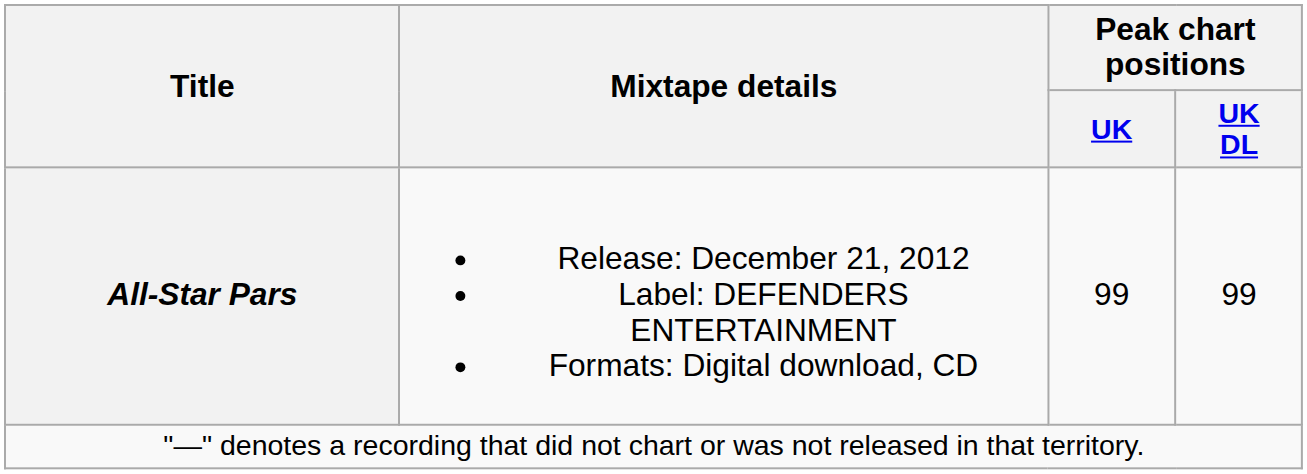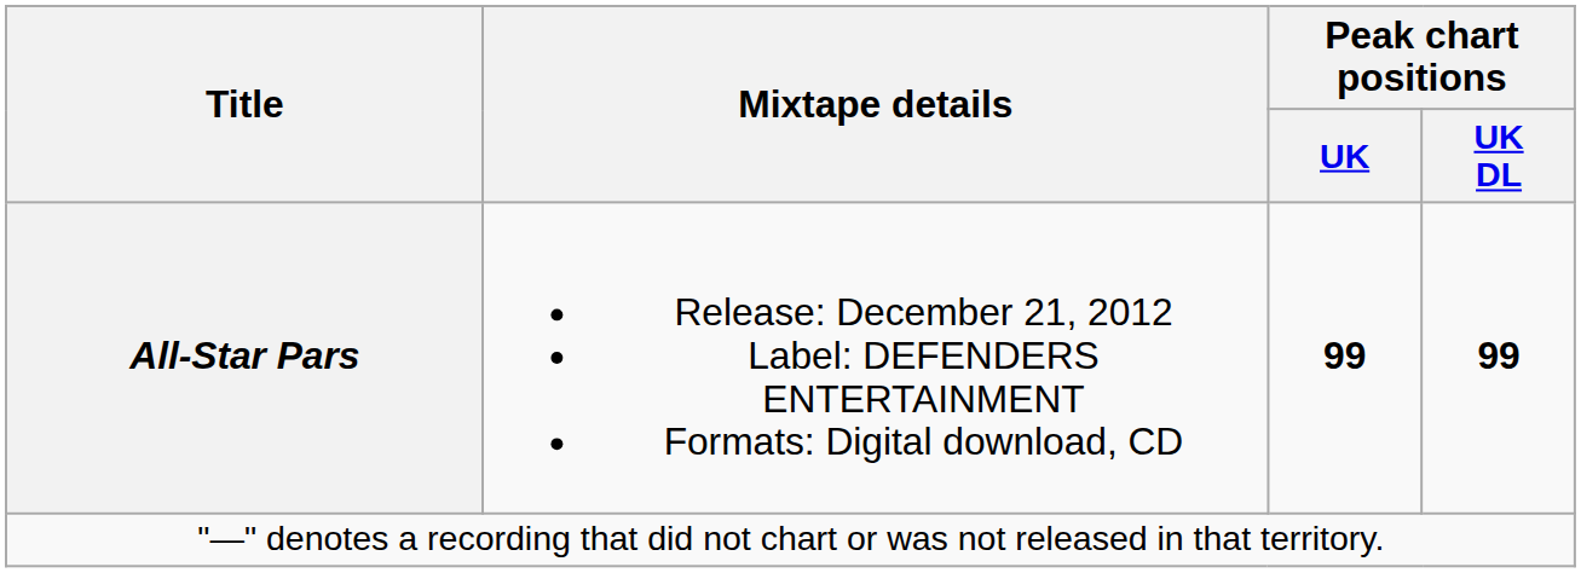row 3 | Peak chart positions / UK: normal -> bold
row 3 | Peak chart positions / UK DL: normal -> bold
